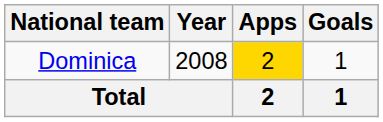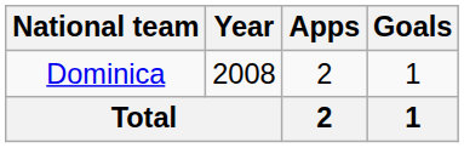Dominica | Apps: gold background -> no background
